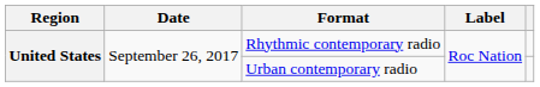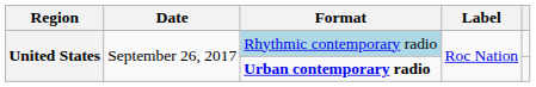Rhythmic contemporary radio | Format: no background -> lightblue background
Urban contemporary radio | Format: normal -> bold
